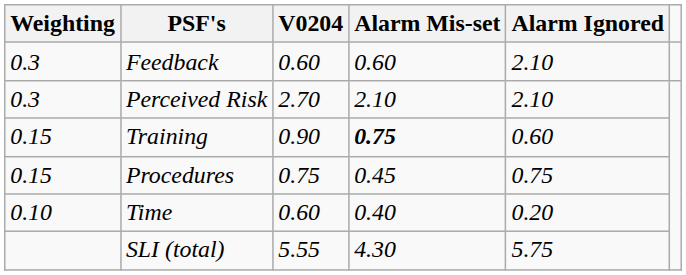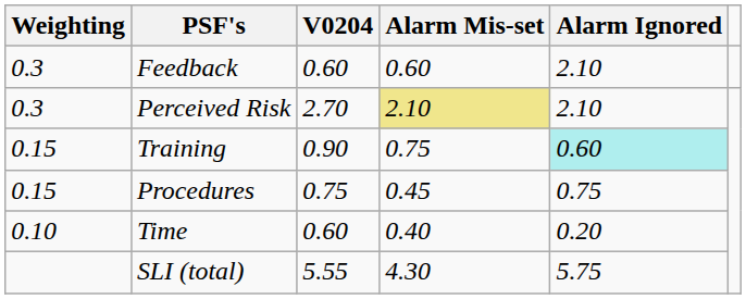Perceived Risk | Alarm Mis-set: no background -> khaki background
Training | Alarm Mis-set: bold -> normal
Training | Alarm Ignored: no background -> paleturquoise background
